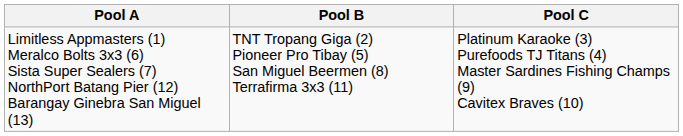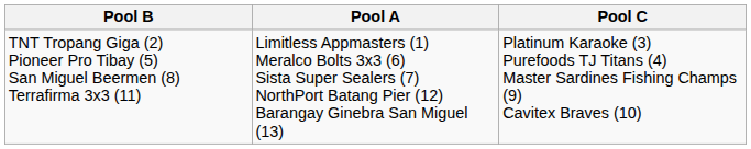columns swapped: Pool A <-> Pool B
